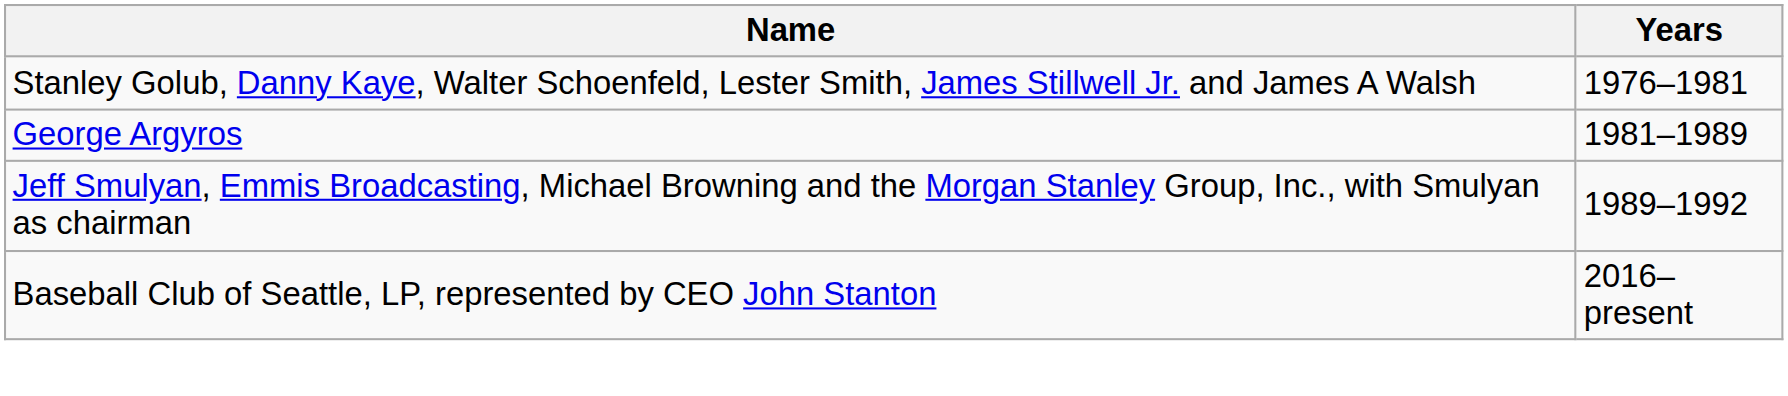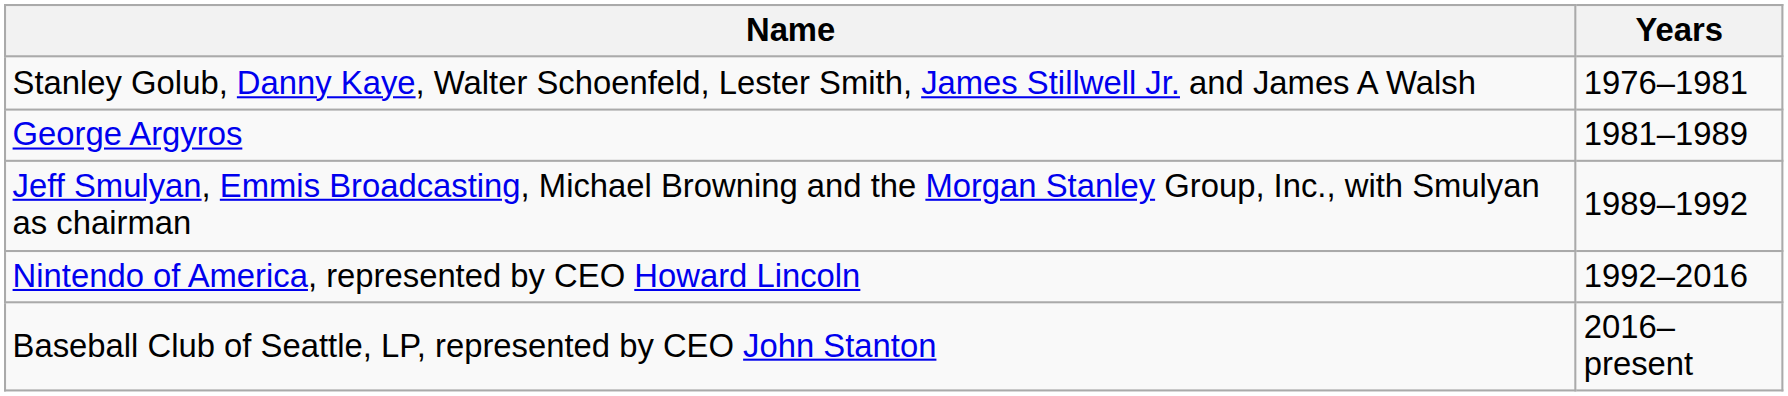+ row: Nintendo of America, represented by CEO Howard Lincoln | 1992–2016
